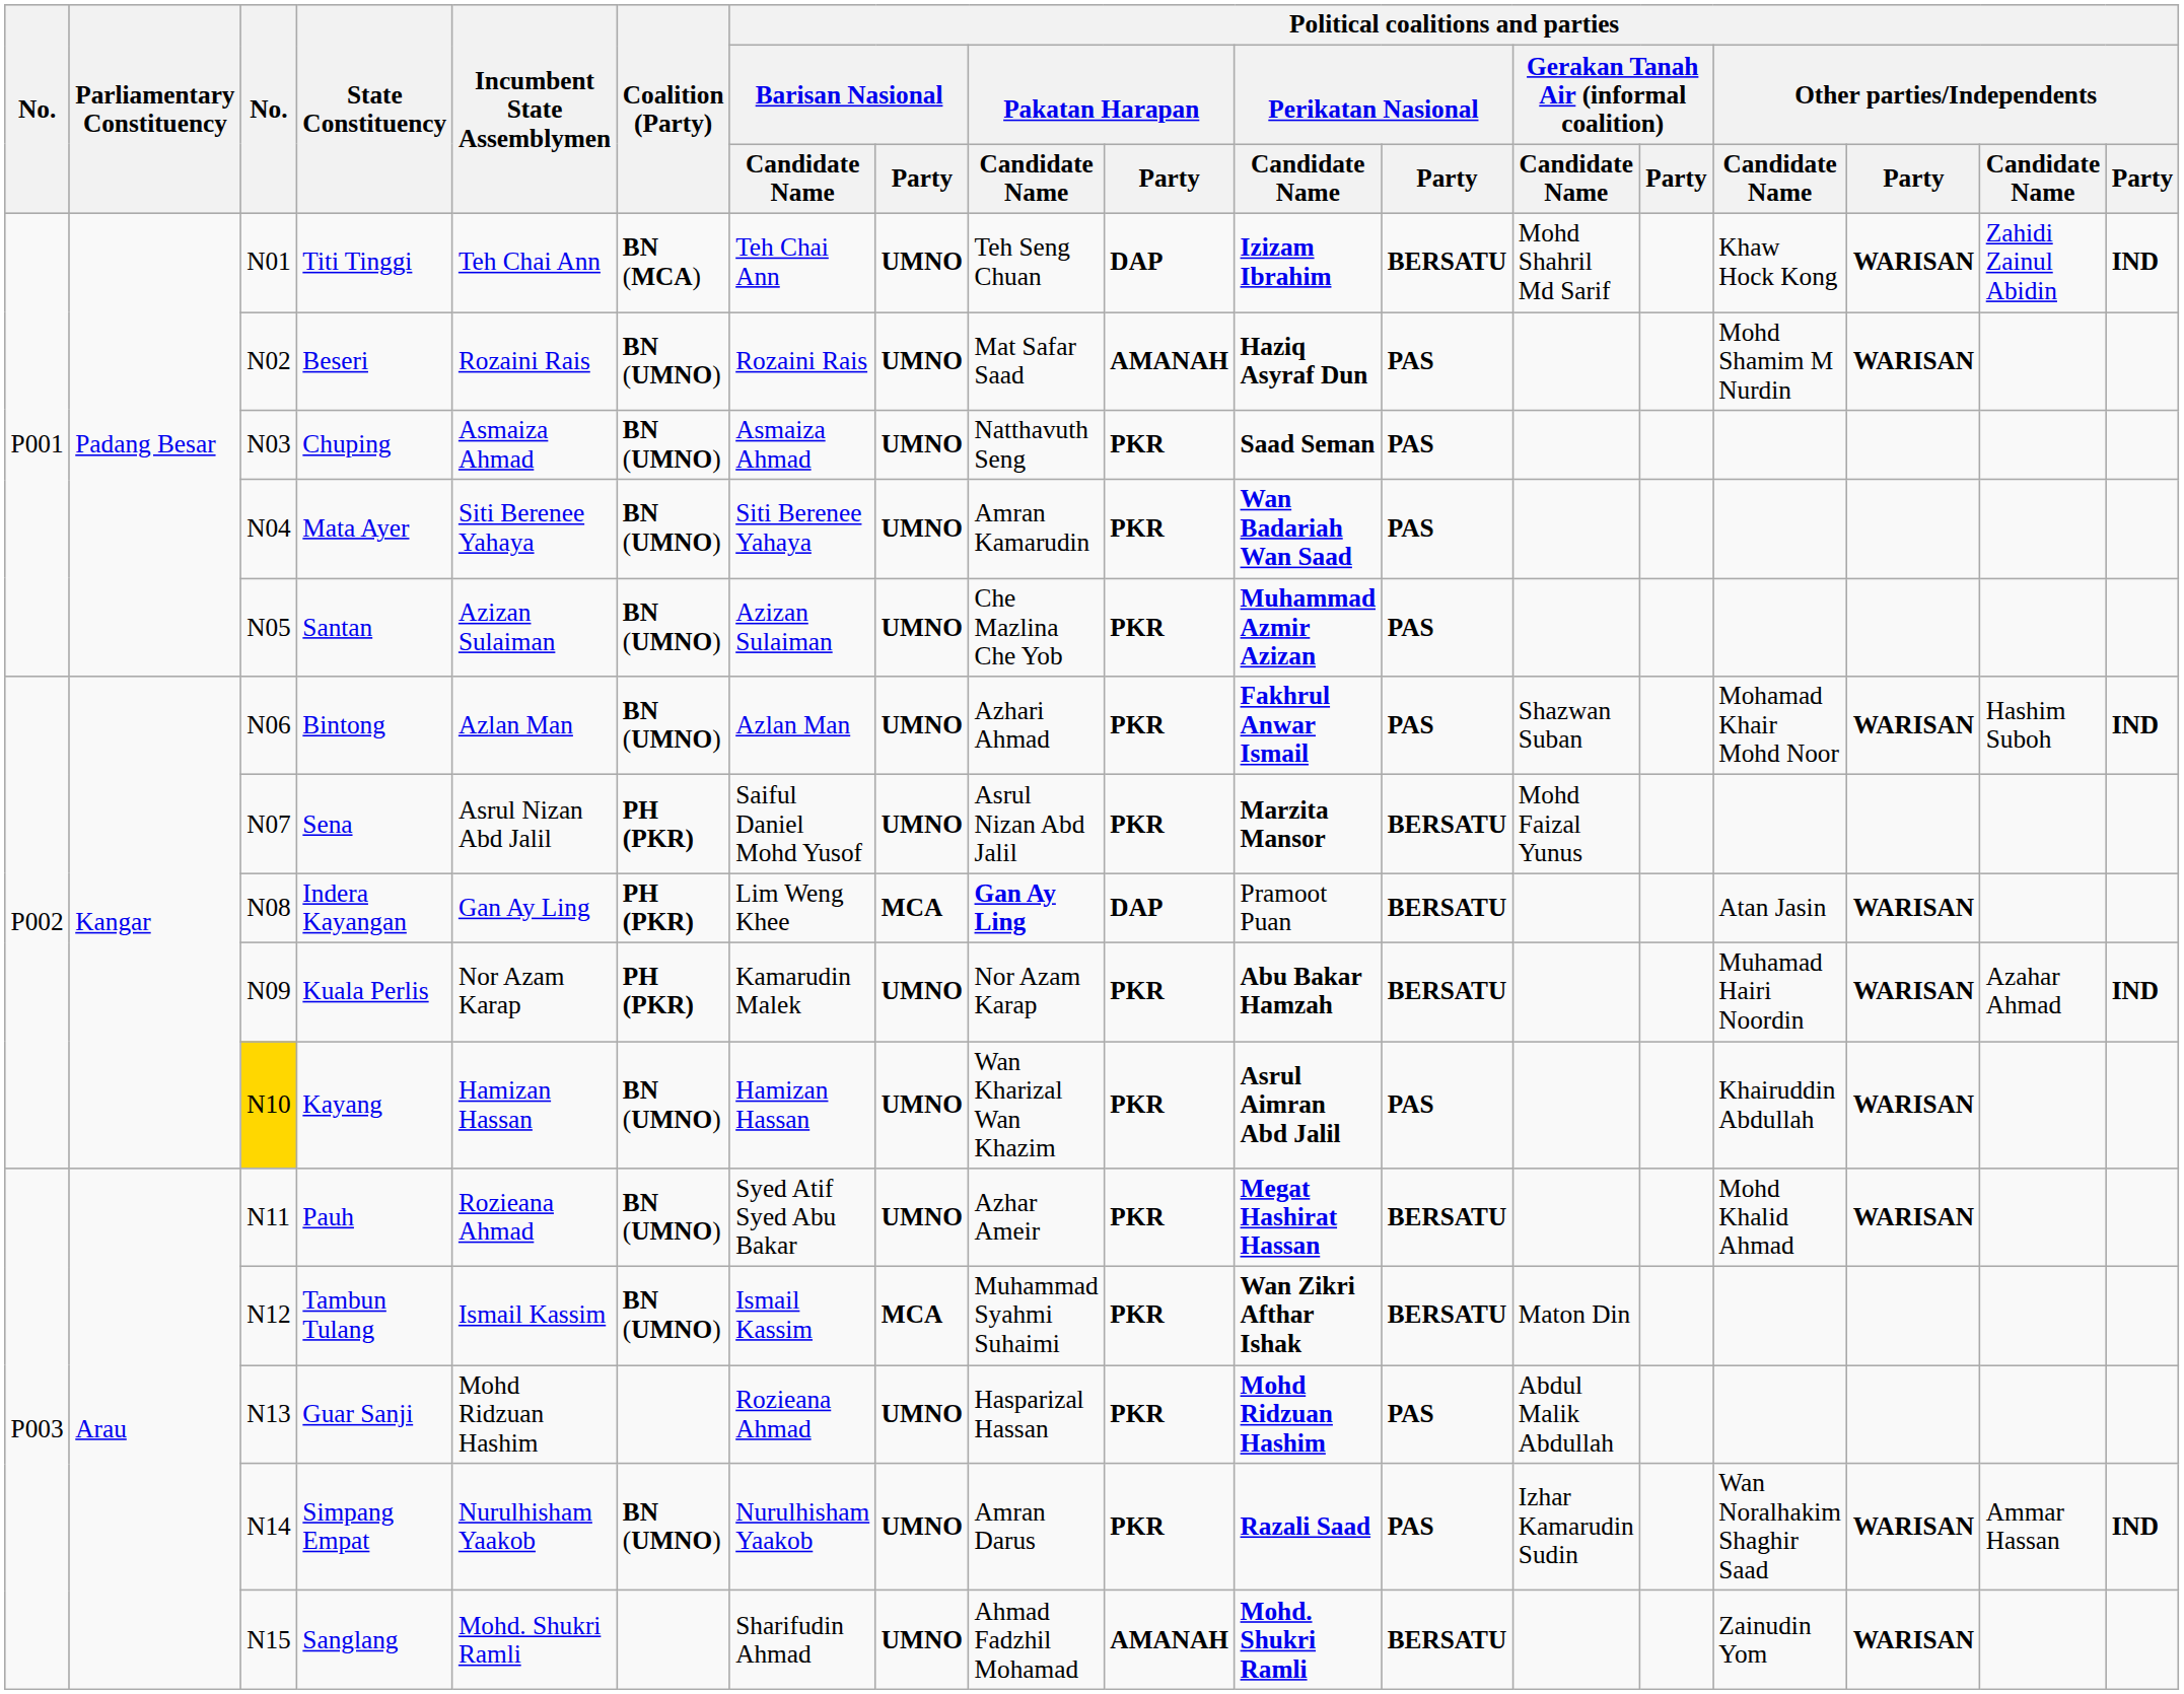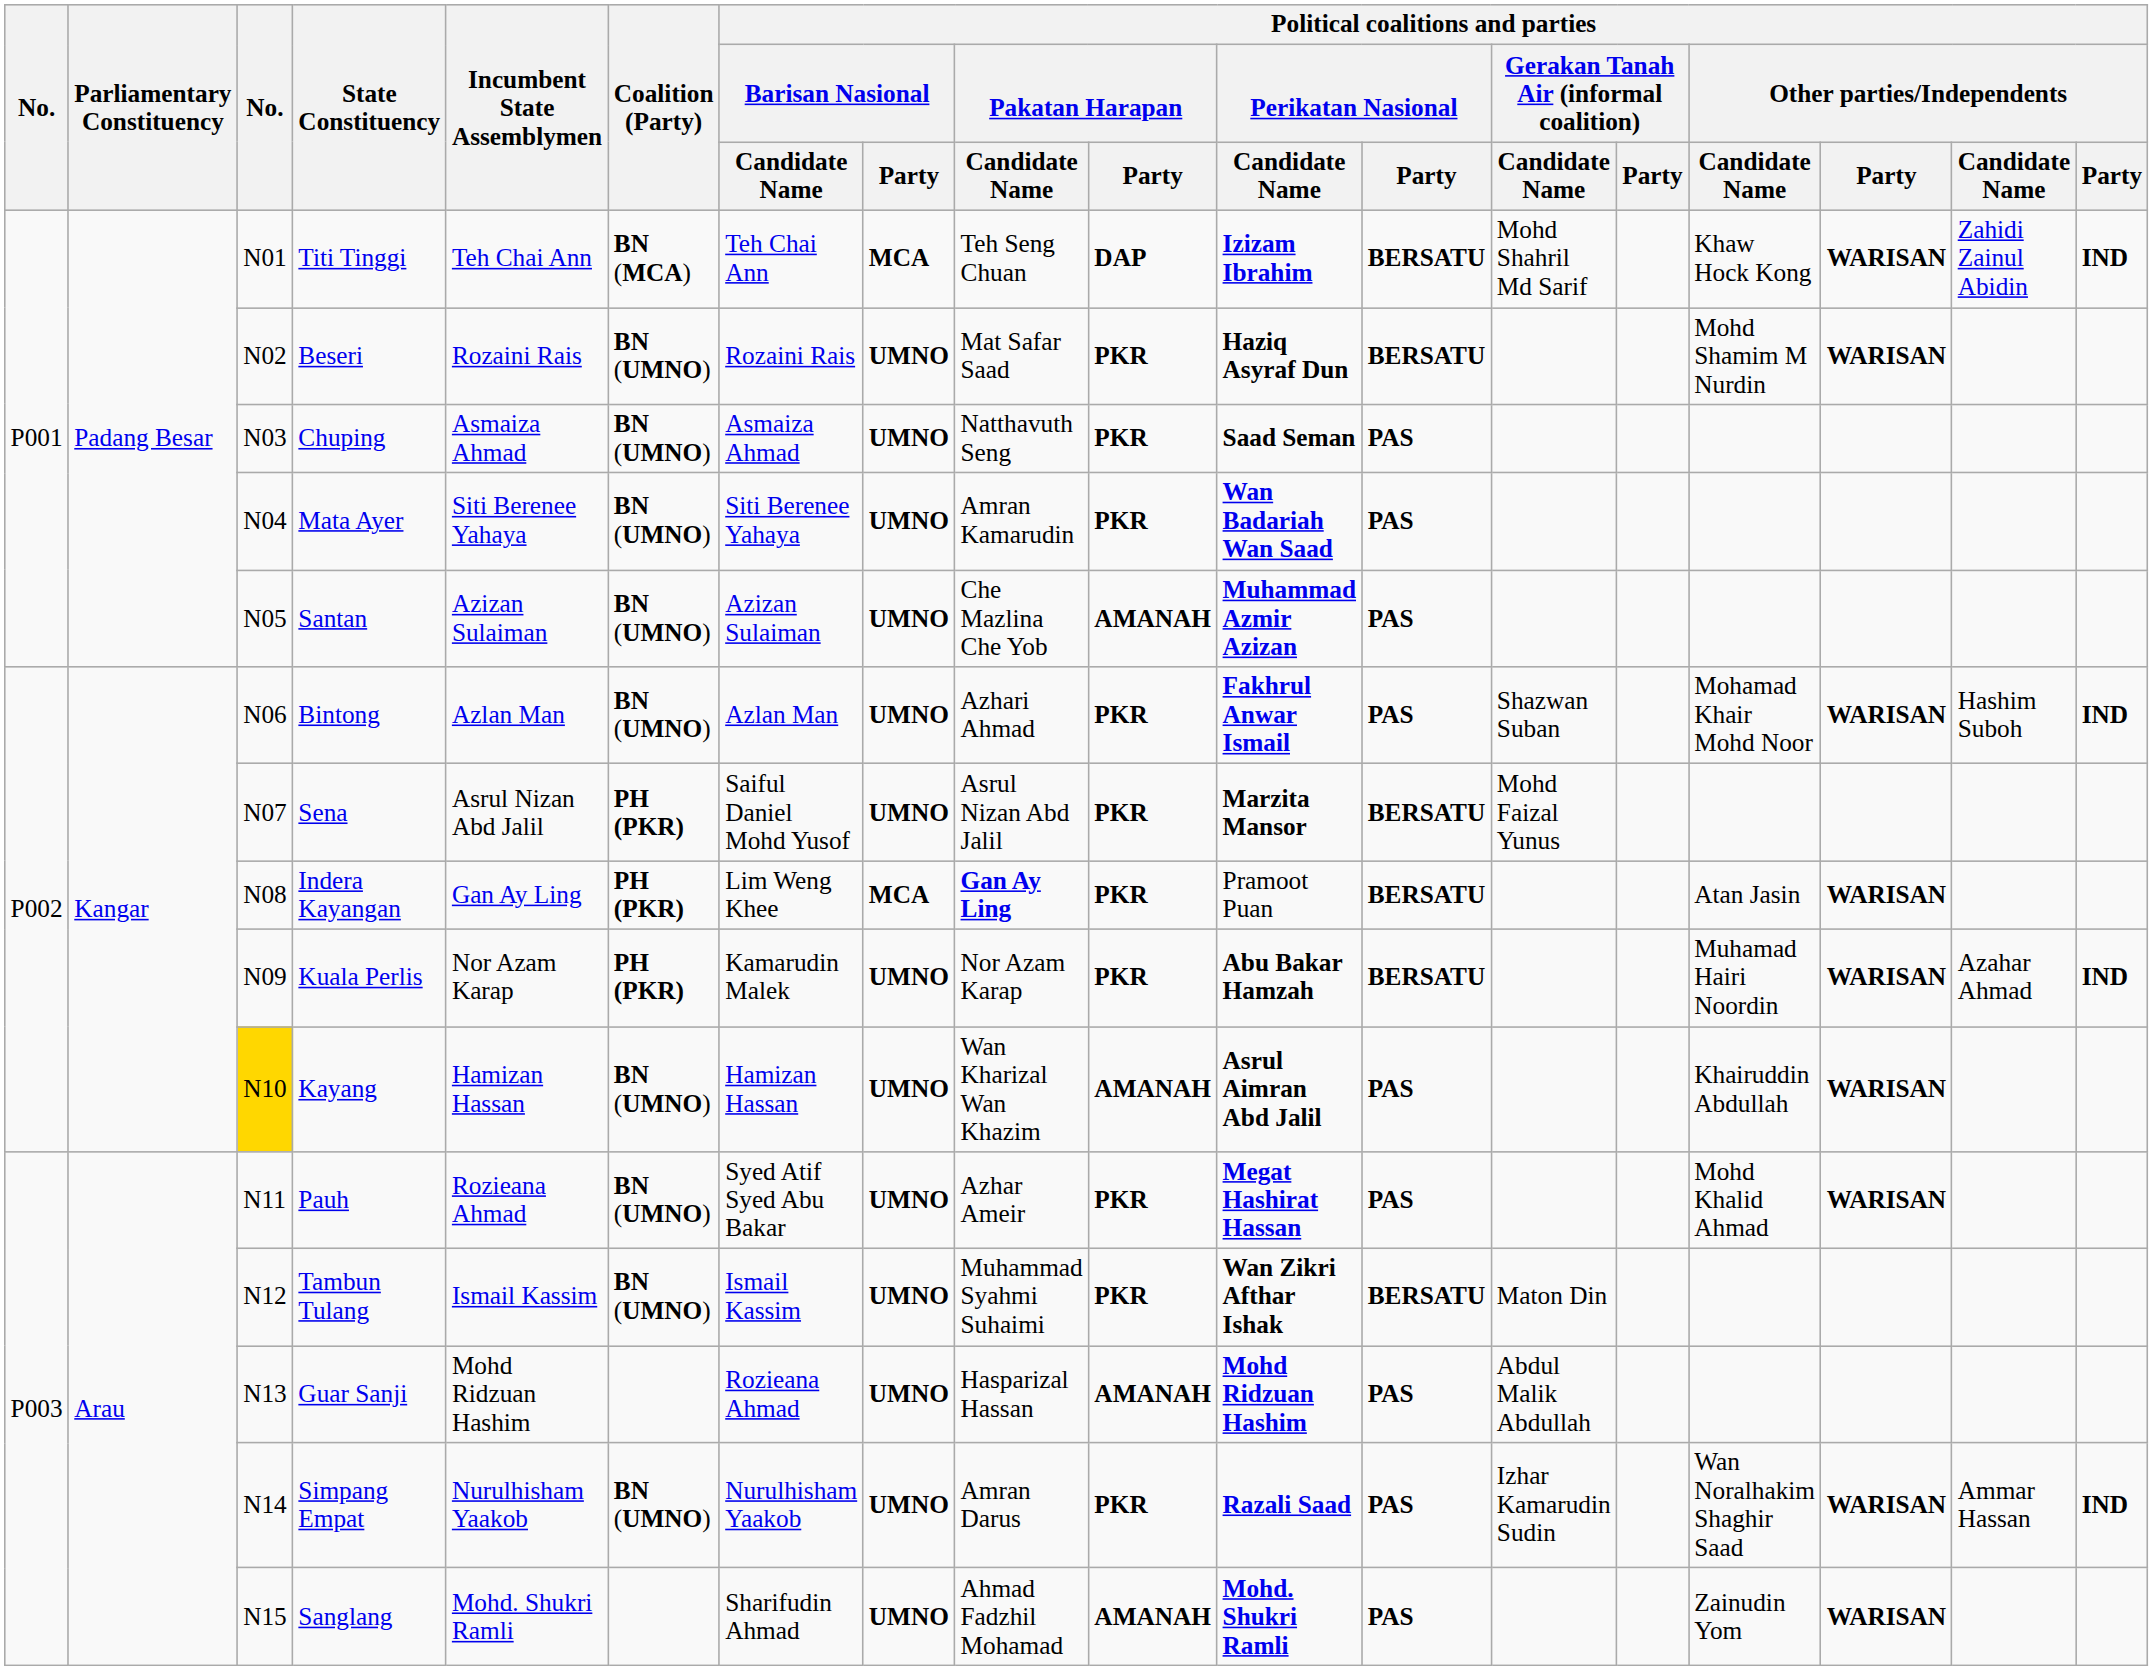Titi Tinggi | Political coalitions and parties / Barisan Nasional / Party: UMNO -> MCA
Beseri | Political coalitions and parties / Pakatan Harapan / Party: AMANAH -> PKR
Beseri | column 12: PAS -> BERSATU
Santan | Political coalitions and parties / Pakatan Harapan / Party: PKR -> AMANAH
Indera Kayangan | Political coalitions and parties / Pakatan Harapan / Party: DAP -> PKR
Kayang | Political coalitions and parties / Pakatan Harapan / Party: PKR -> AMANAH
Pauh | column 12: BERSATU -> PAS
Tambun Tulang | Political coalitions and parties / Barisan Nasional / Party: MCA -> UMNO
Guar Sanji | Political coalitions and parties / Pakatan Harapan / Party: PKR -> AMANAH
Sanglang | column 12: BERSATU -> PAS
